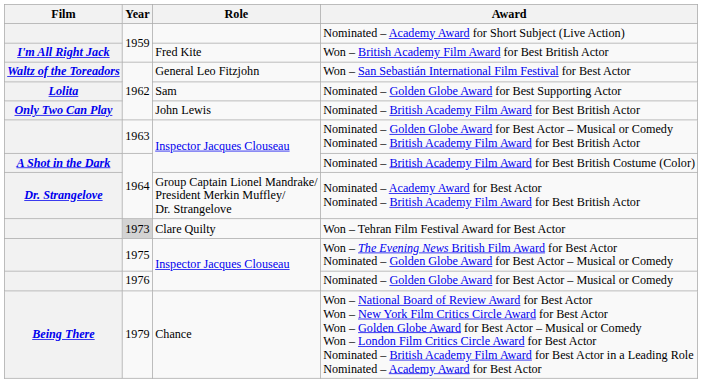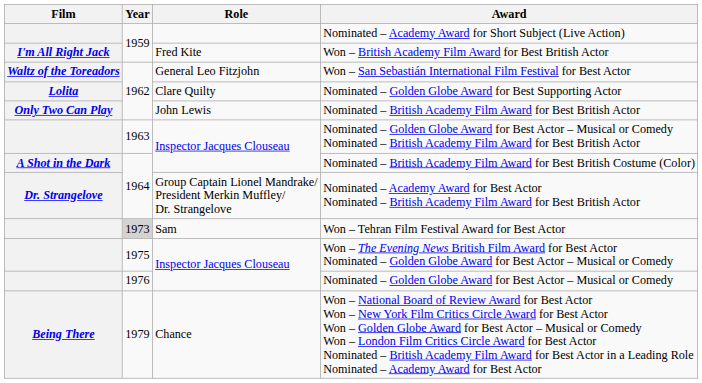Nominated – Golden Globe Award for Best Supporting Actor | Role: Sam -> Clare Quilty
Won – Tehran Film Festival Award for Best Actor | Role: Clare Quilty -> Sam
